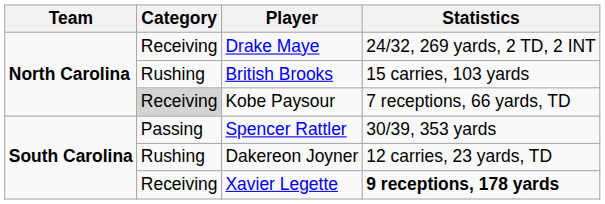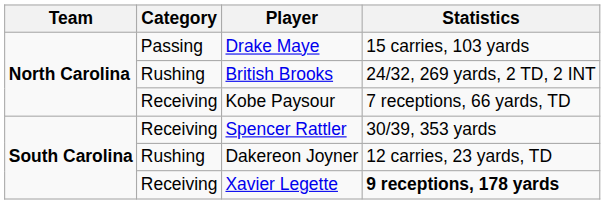Drake Maye | Category: Receiving -> Passing
Drake Maye | Statistics: 24/32, 269 yards, 2 TD, 2 INT -> 15 carries, 103 yards
British Brooks | Statistics: 15 carries, 103 yards -> 24/32, 269 yards, 2 TD, 2 INT
Kobe Paysour | Category: lightgrey background -> no background
Spencer Rattler | Category: Passing -> Receiving
